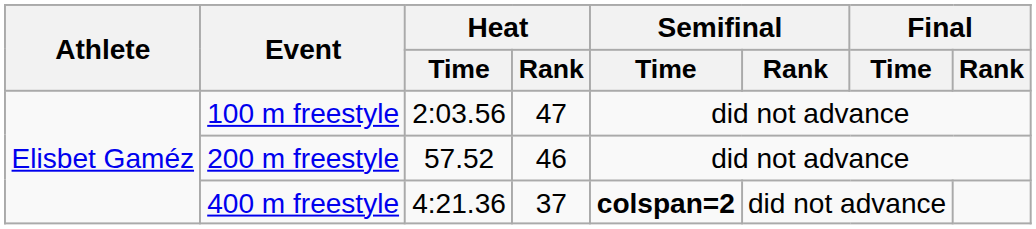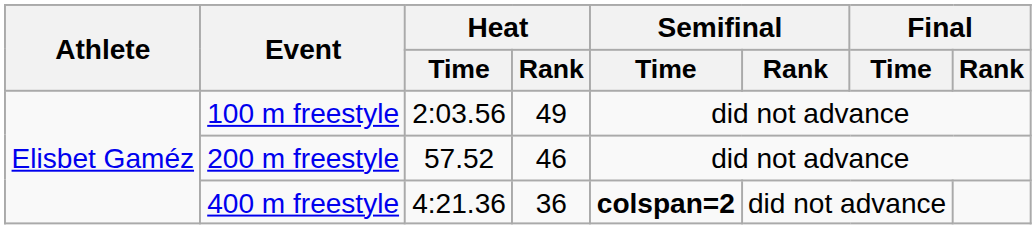100 m freestyle | Heat / Rank: 47 -> 49
400 m freestyle | Heat / Rank: 37 -> 36
